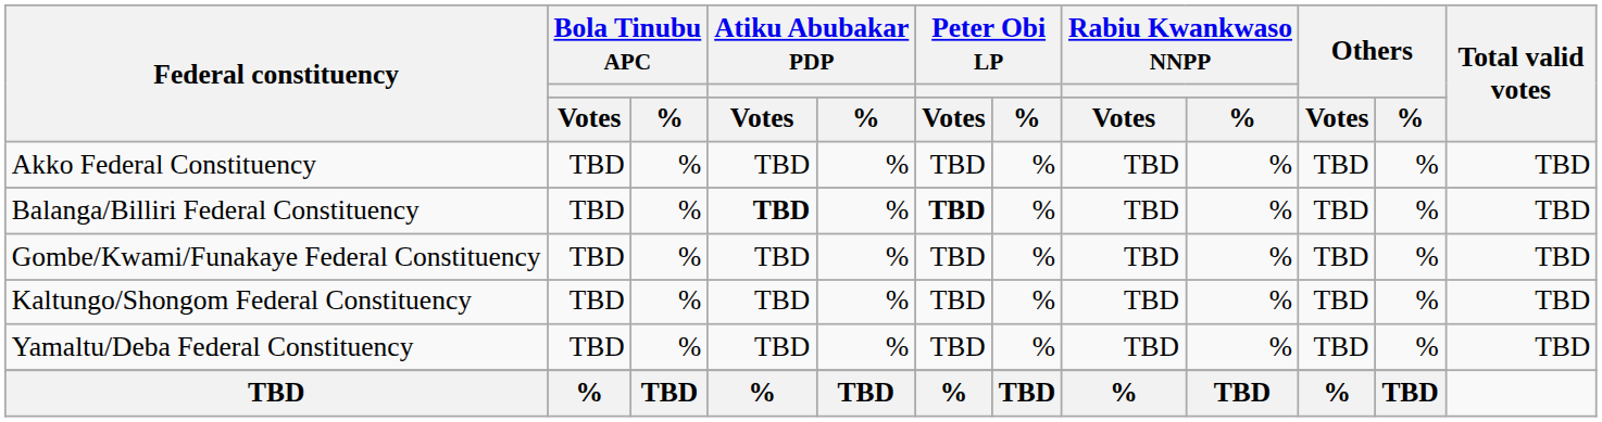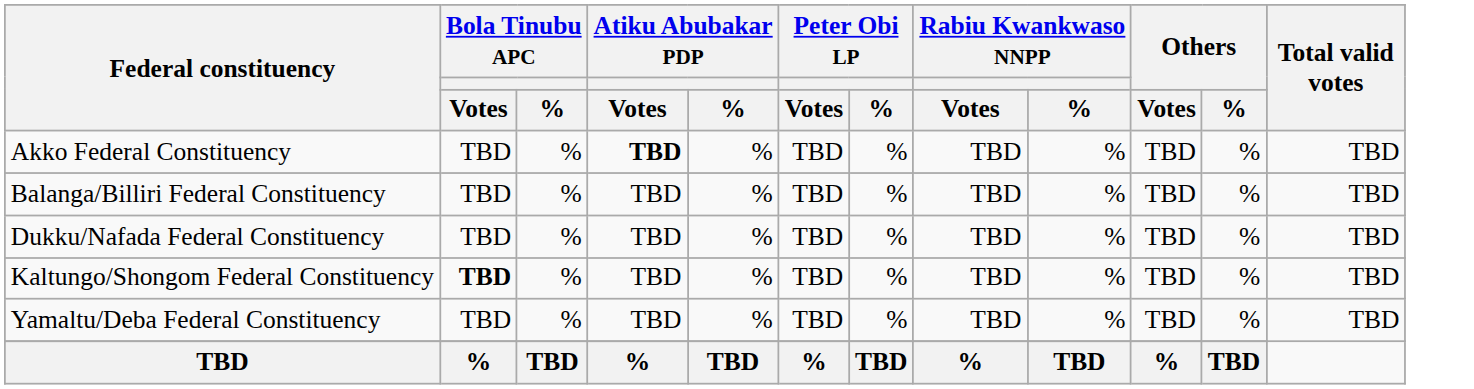Akko Federal Constituency | Atiku Abubakar PDP / Votes: normal -> bold
Balanga/Billiri Federal Constituency | Atiku Abubakar PDP / Votes: bold -> normal
Balanga/Billiri Federal Constituency | Peter Obi LP / Votes: bold -> normal
+ row: Dukku/Nafada Federal Constituency | TBD | % | TBD | % | TBD | % | TBD | % | TBD | % | TBD
- row: Gombe/Kwami/Funakaye Federal Constituency | TBD | % | TBD | % | TBD | % | TBD | % | TBD | % | TBD
Kaltungo/Shongom Federal Constituency | Bola Tinubu APC / Votes: normal -> bold
